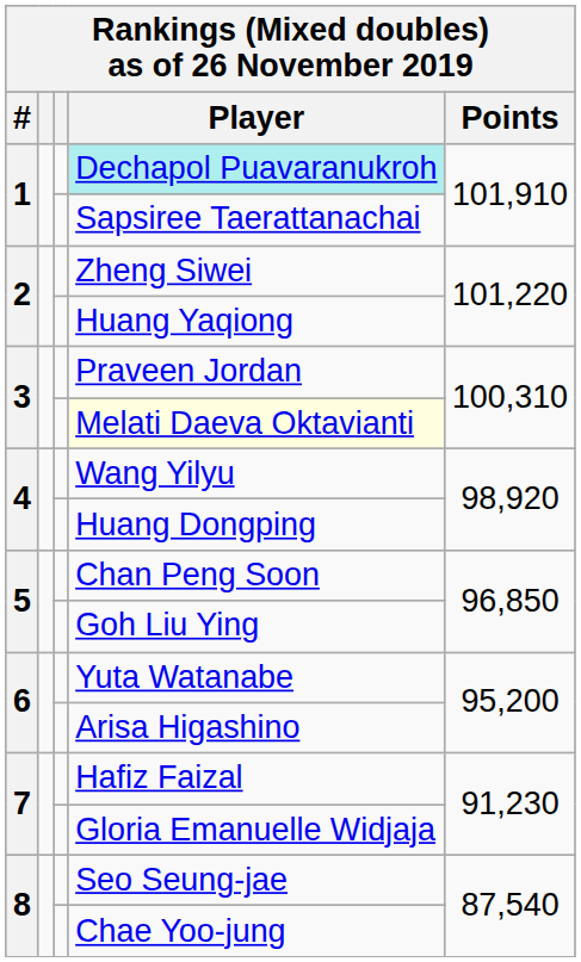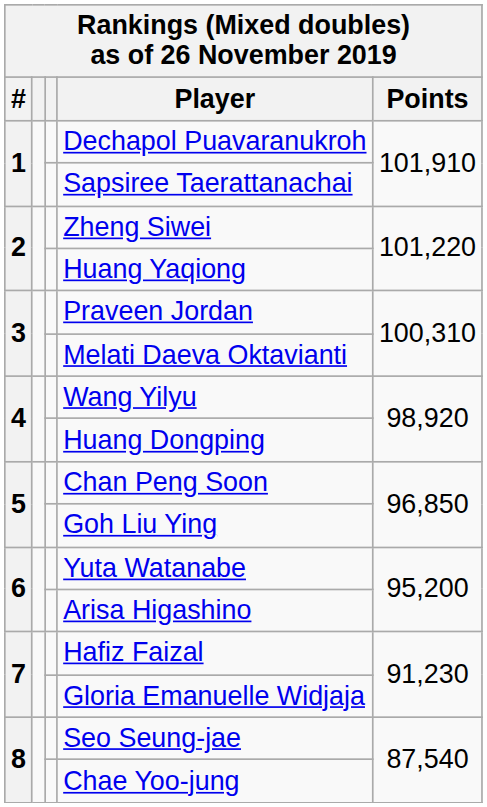Dechapol Puavaranukroh | Player: paleturquoise background -> no background
Melati Daeva Oktavianti | Player: lightyellow background -> no background
